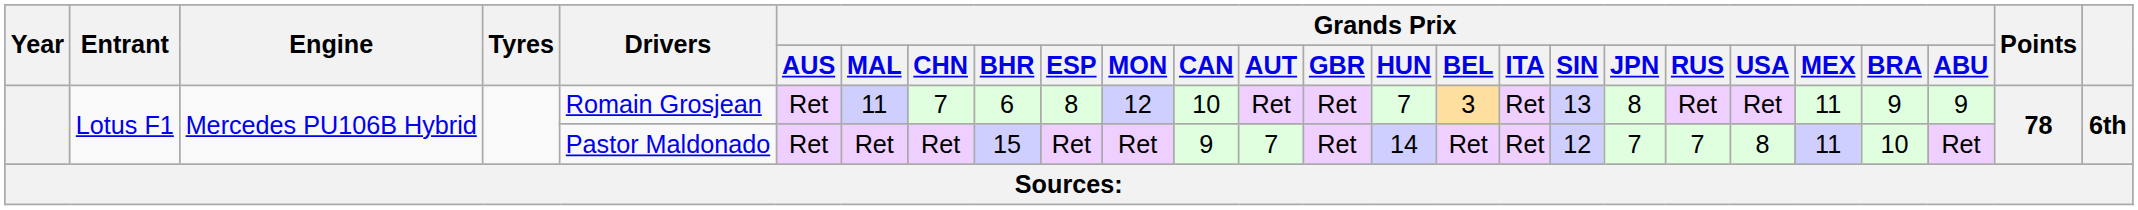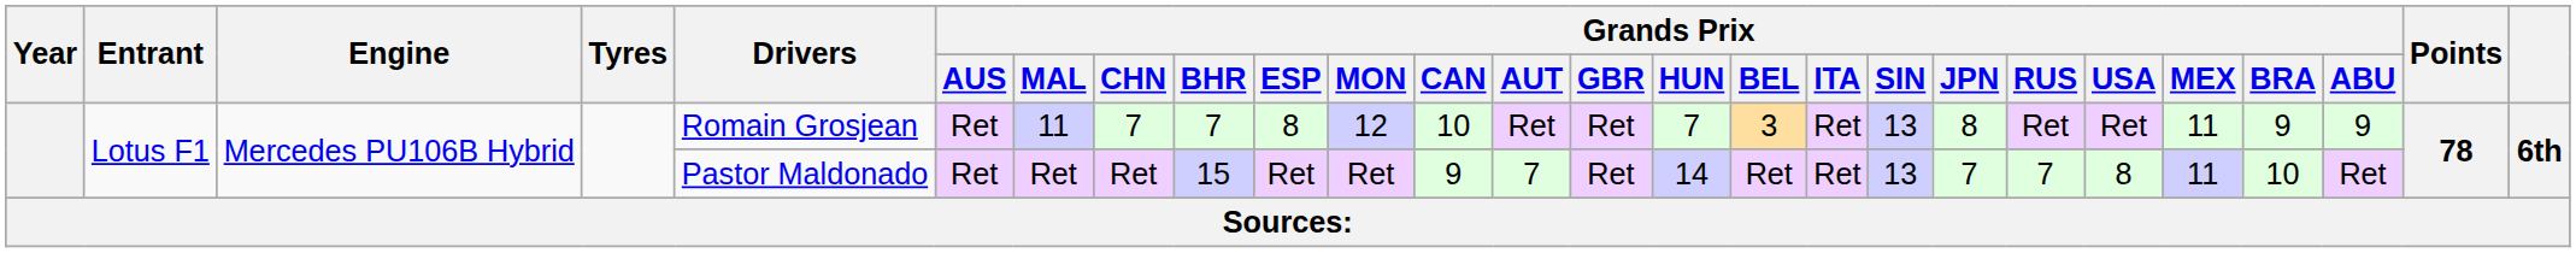row 3 | Grands Prix / BHR: 6 -> 7
row 4 | Grands Prix / SIN: 12 -> 13
